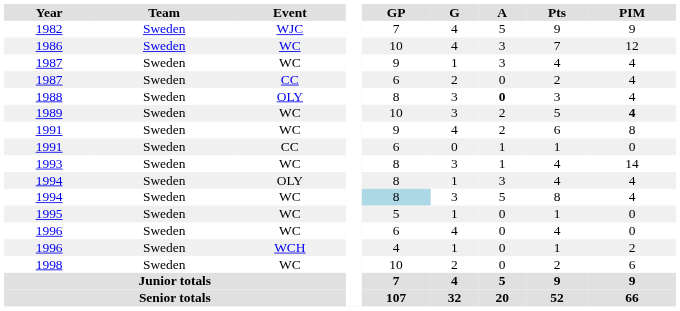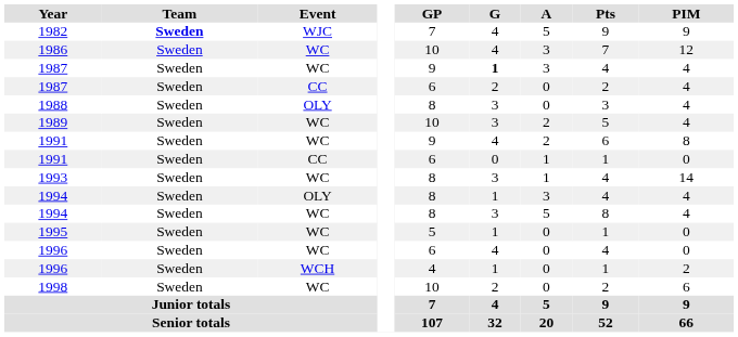1982 | Team: normal -> bold
1987 / WC | G: normal -> bold
1988 | A: bold -> normal
1989 | PIM: bold -> normal
1994 / WC | GP: lightblue background -> no background
